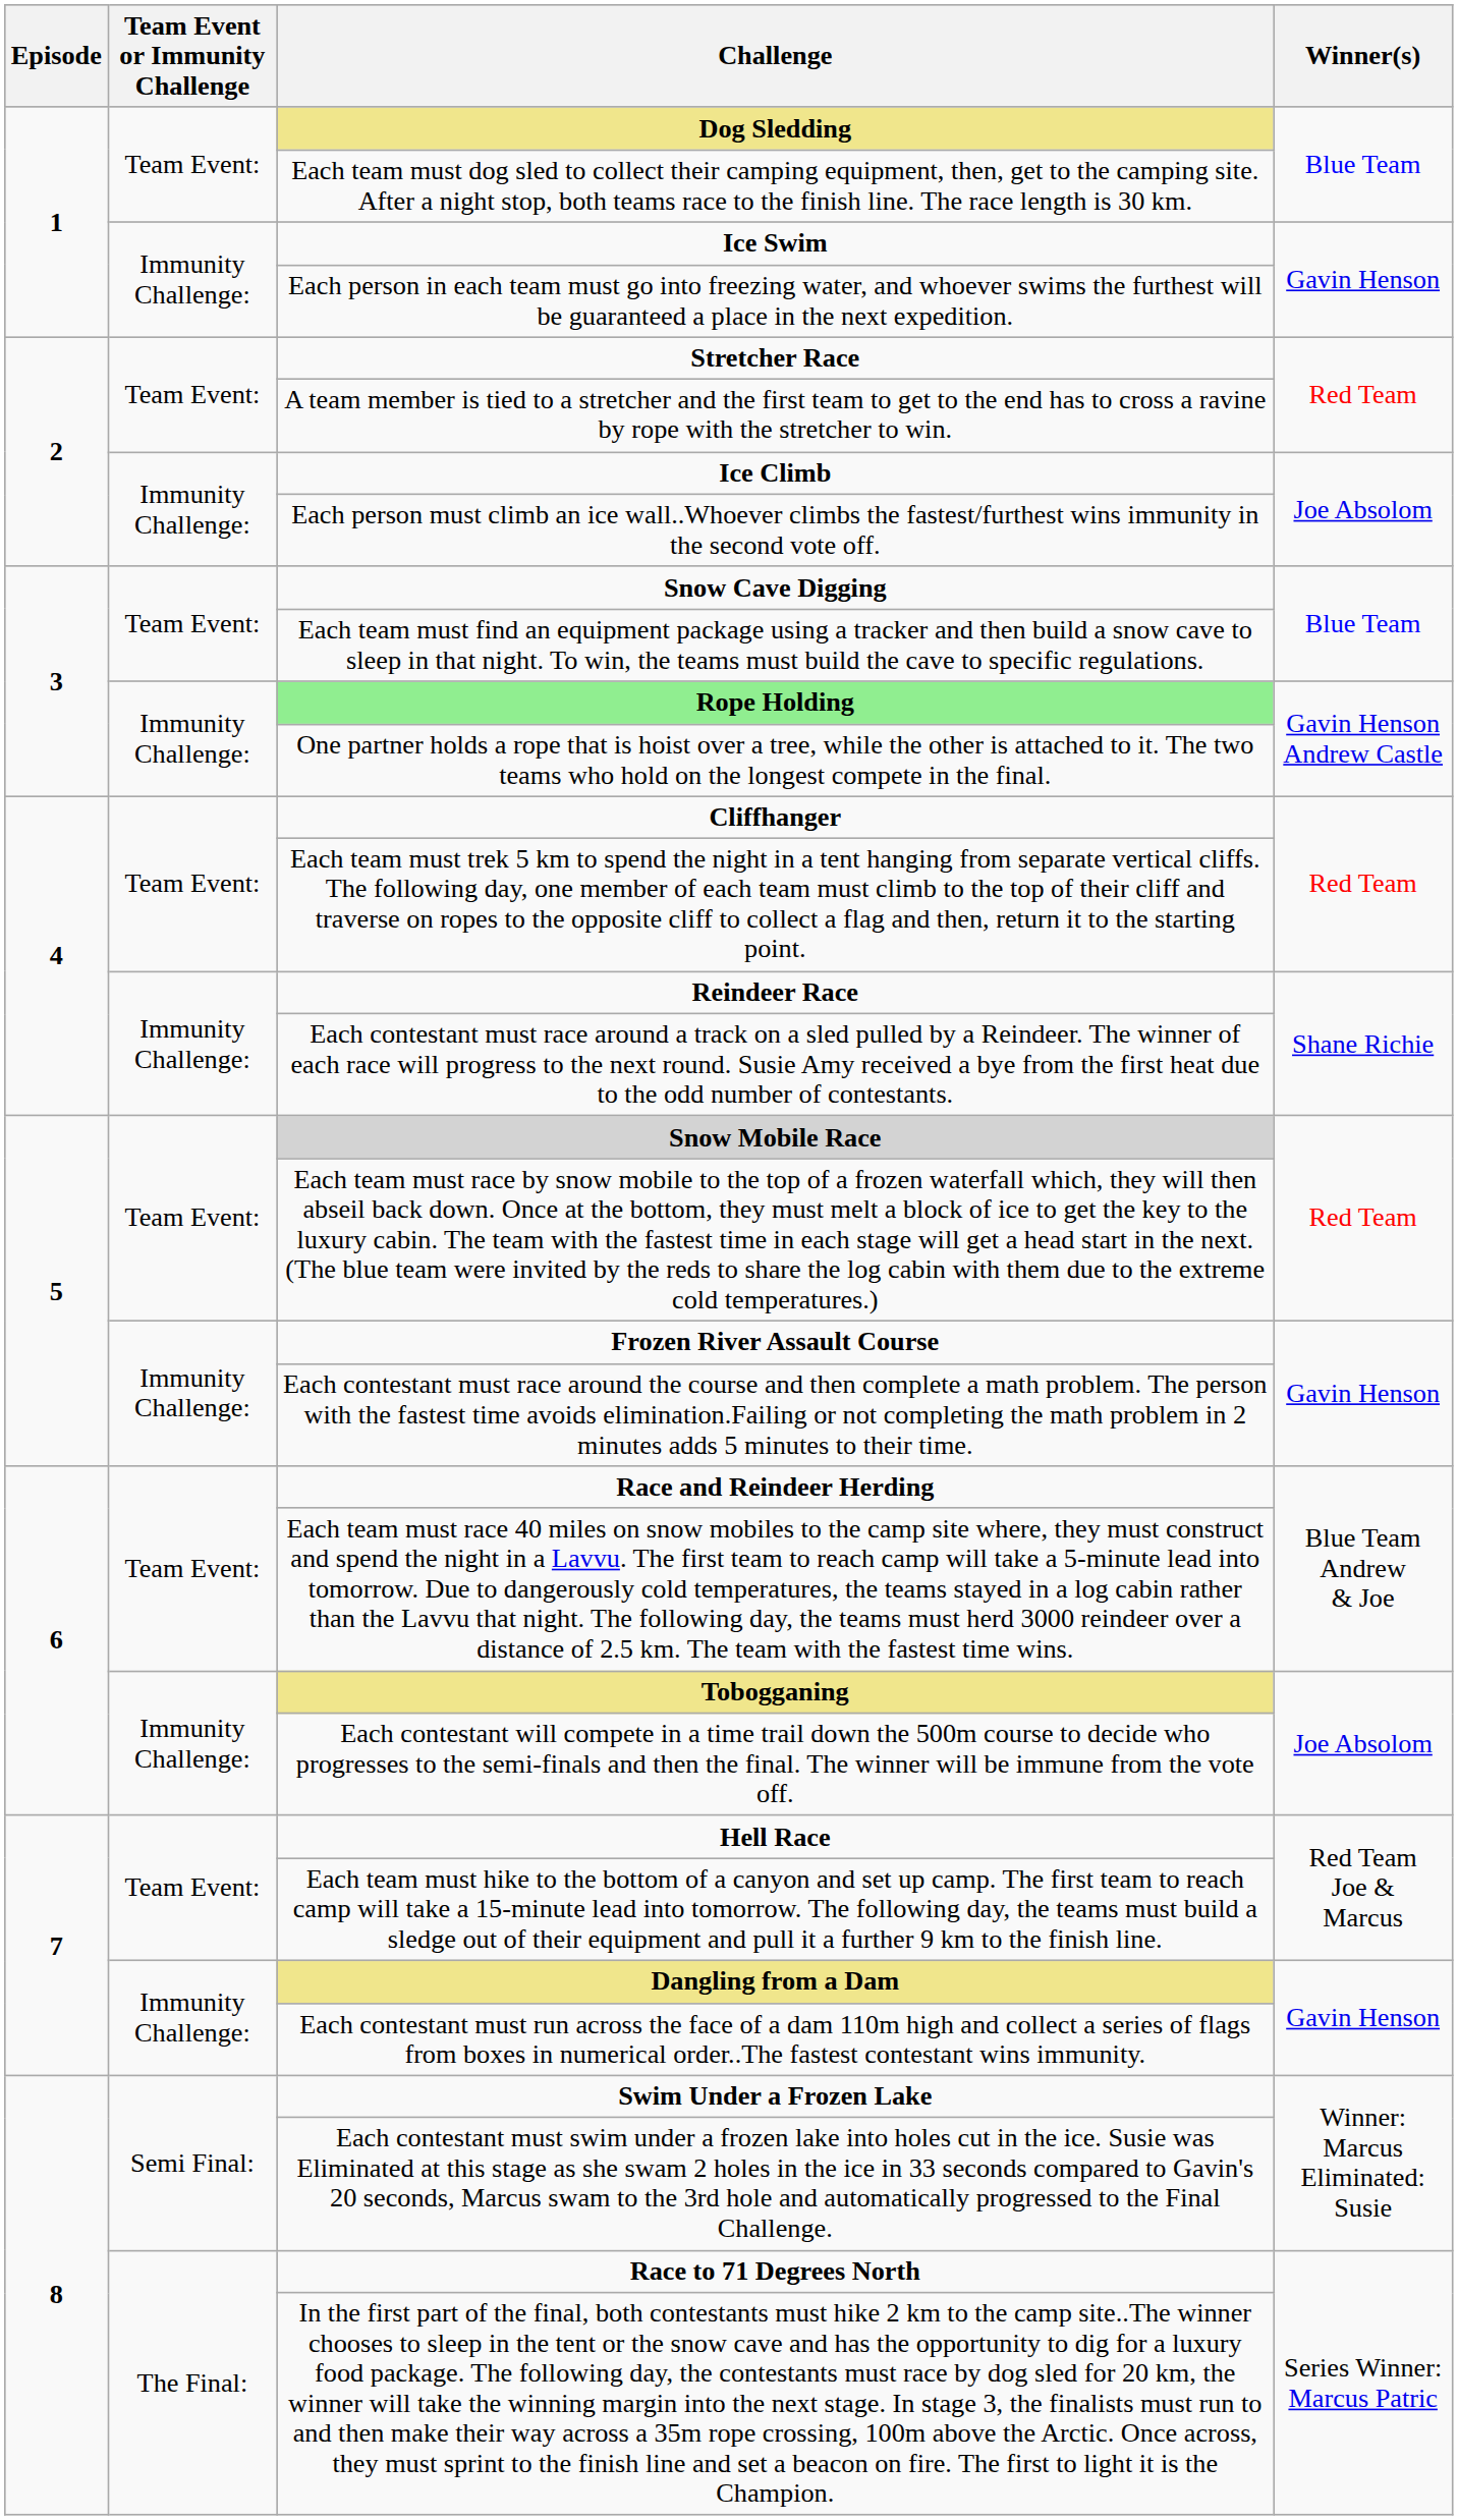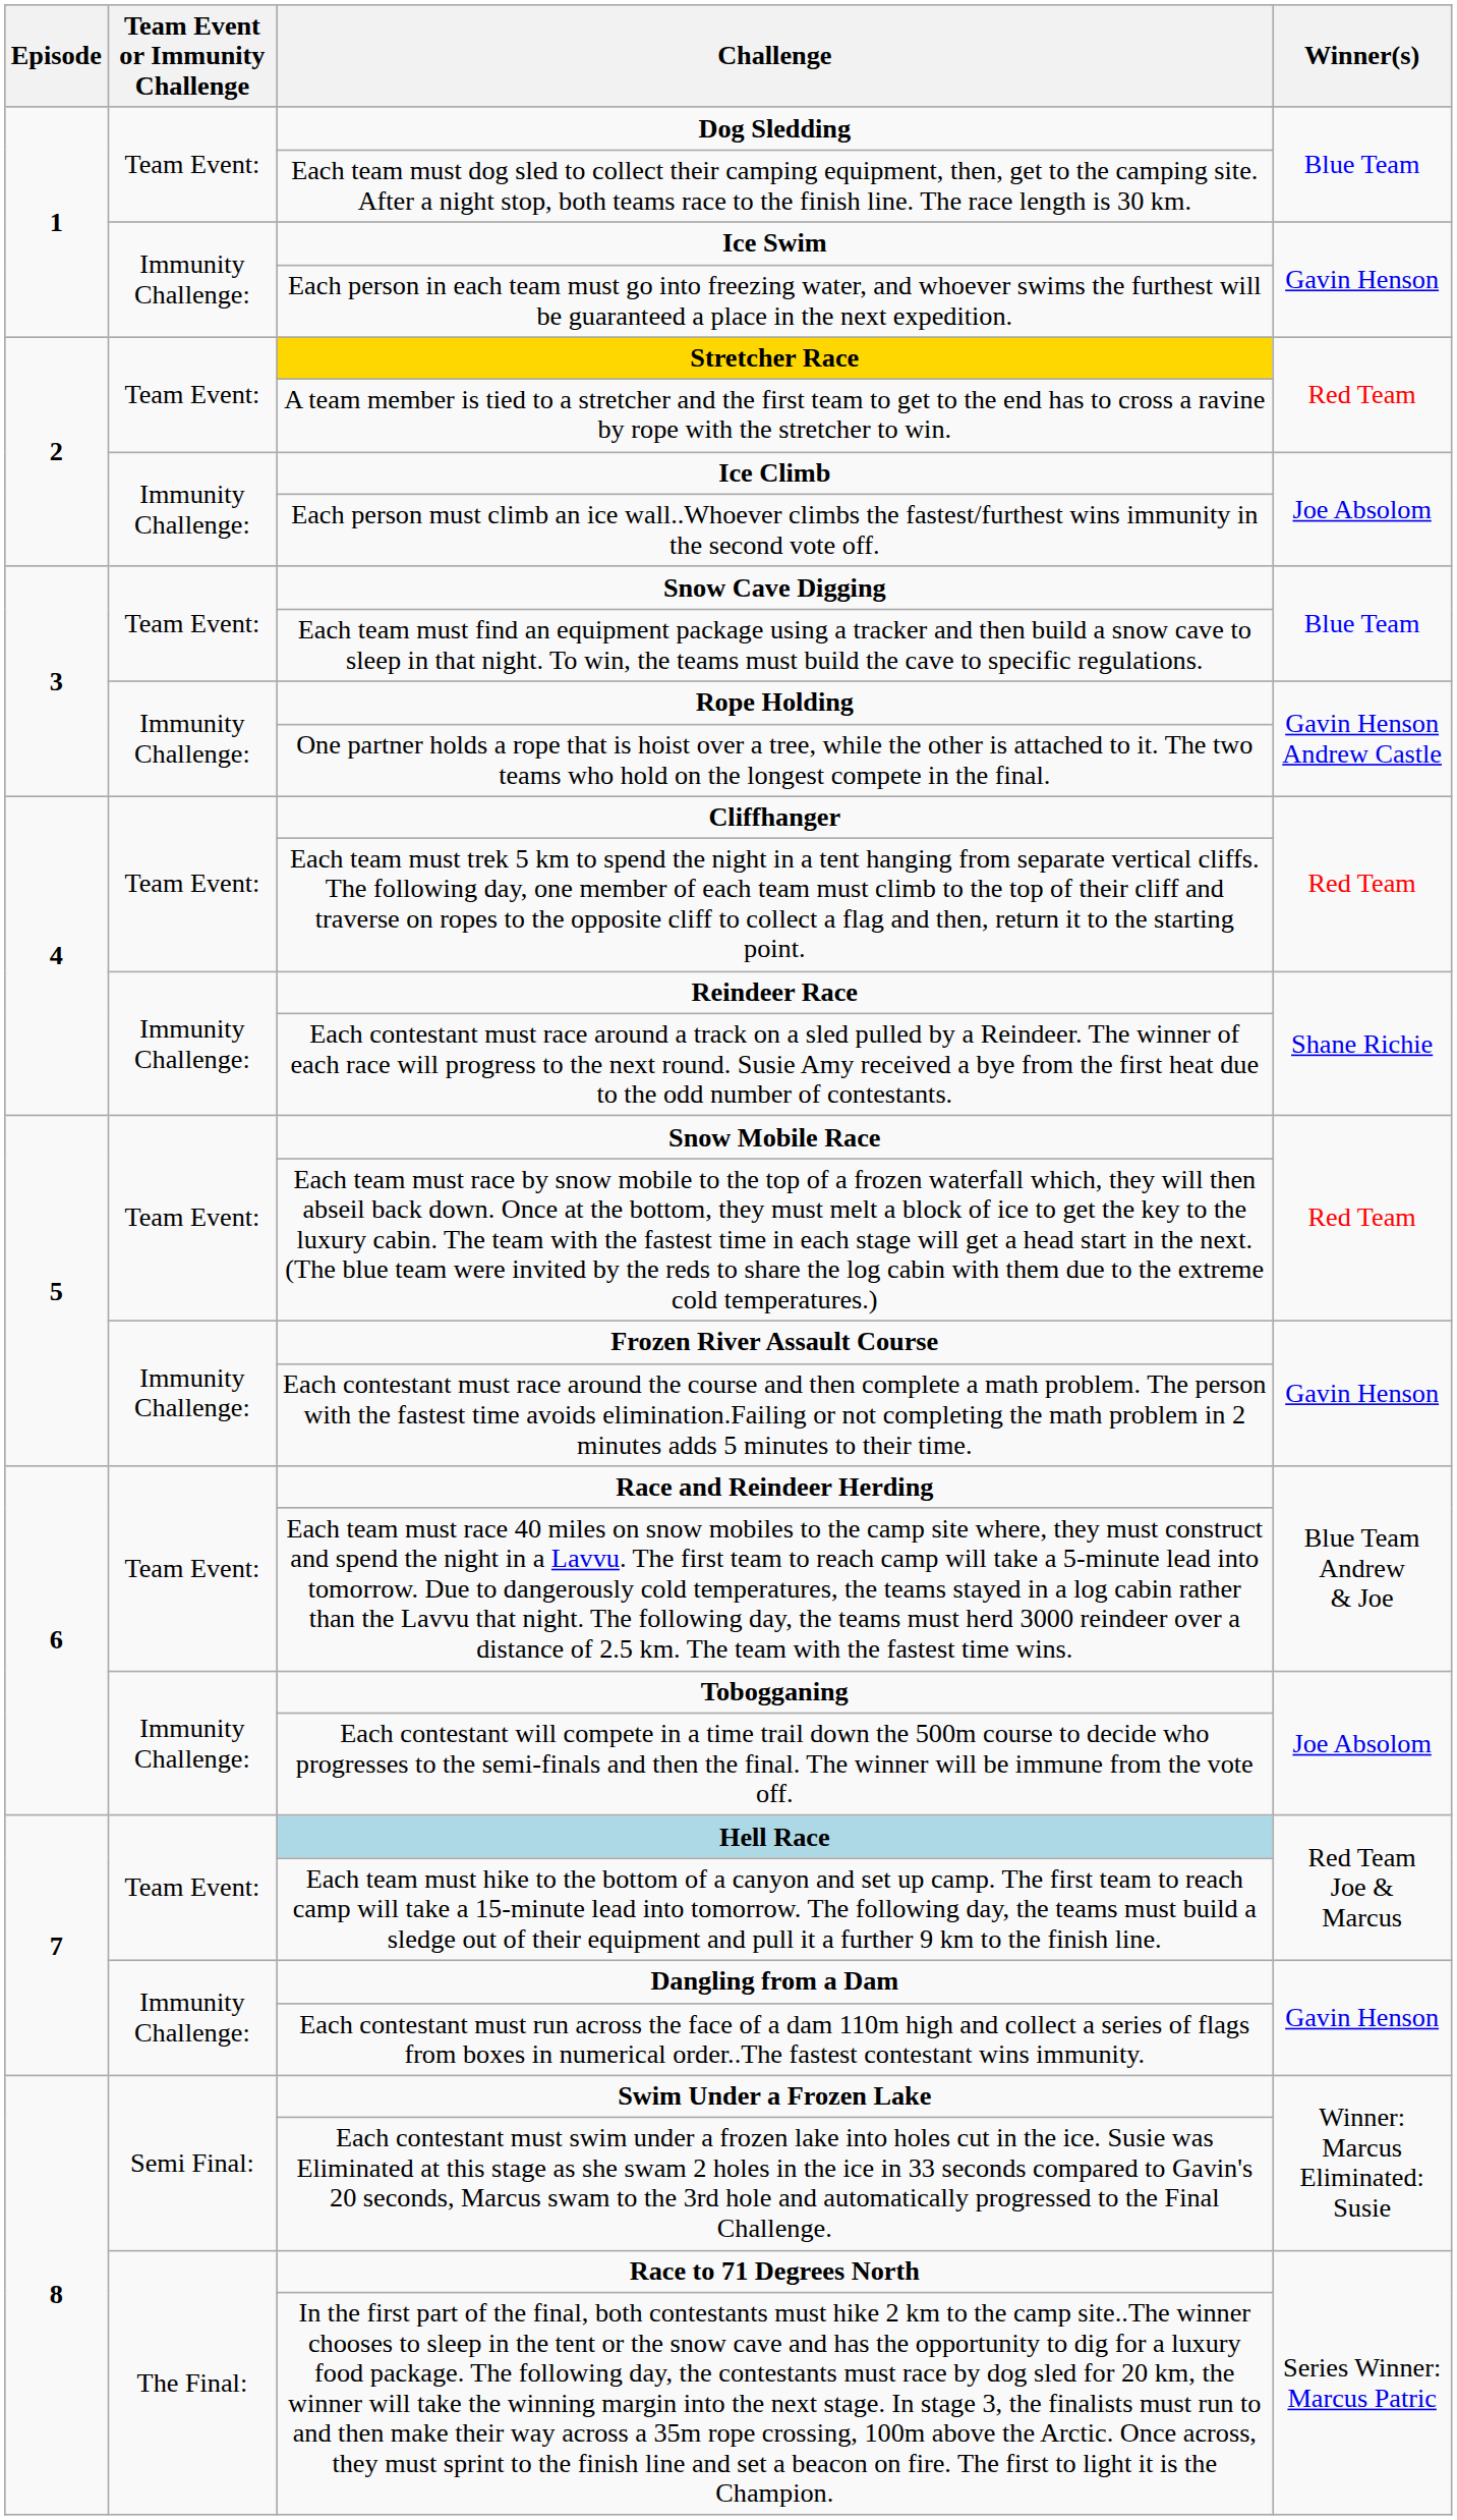Dog Sledding | Challenge: khaki background -> no background
Stretcher Race | Challenge: no background -> gold background
Rope Holding | Challenge: lightgreen background -> no background
Snow Mobile Race | Challenge: lightgrey background -> no background
Tobogganing | Challenge: khaki background -> no background
Hell Race | Challenge: no background -> lightblue background
Dangling from a Dam | Challenge: khaki background -> no background
